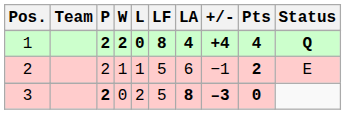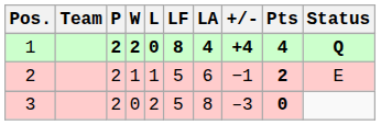3 | P: bold -> normal
3 | LA: bold -> normal
3 | +/-: bold -> normal
